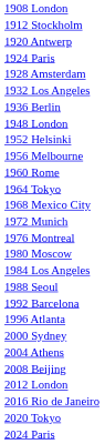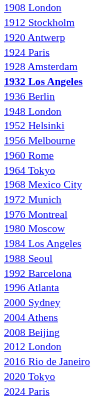1932 Los Angeles | column 1: normal -> bold
